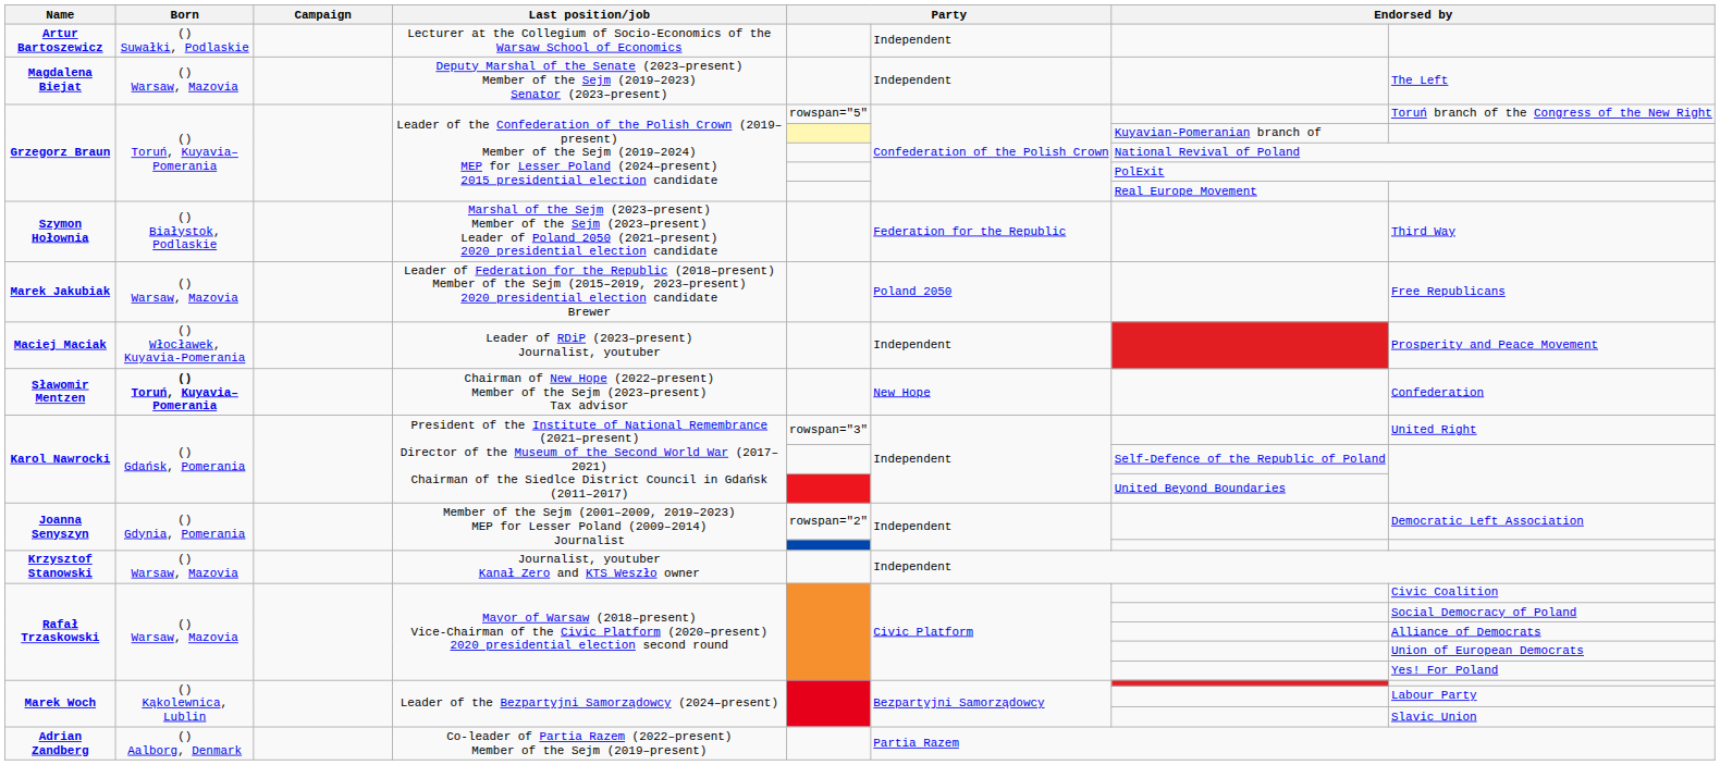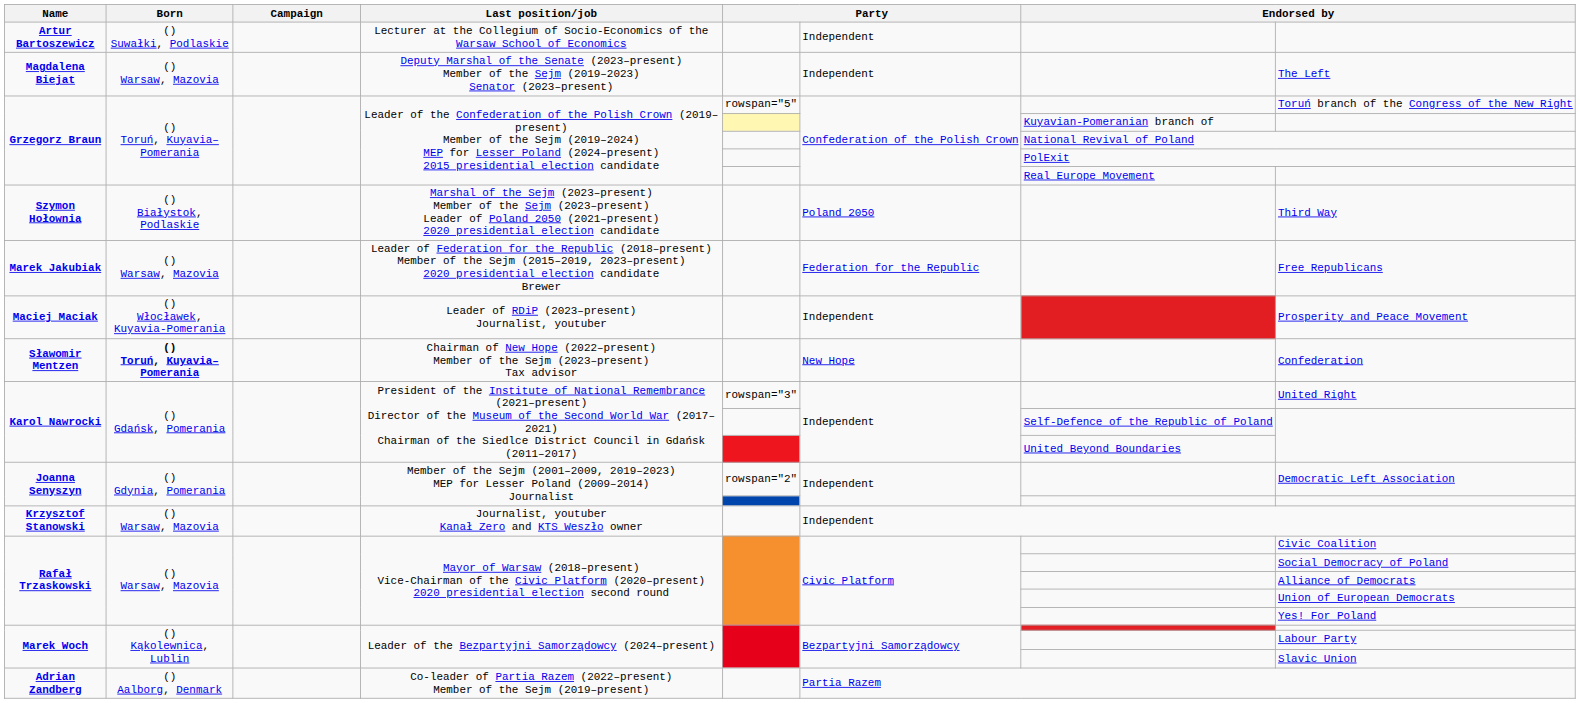Szymon Hołownia | column 6: Federation for the Republic -> Poland 2050
Marek Jakubiak | column 6: Poland 2050 -> Federation for the Republic
